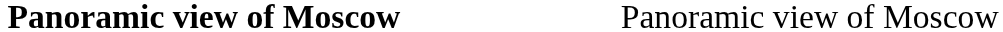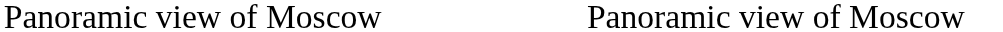row 1 | column 1: bold -> normal
